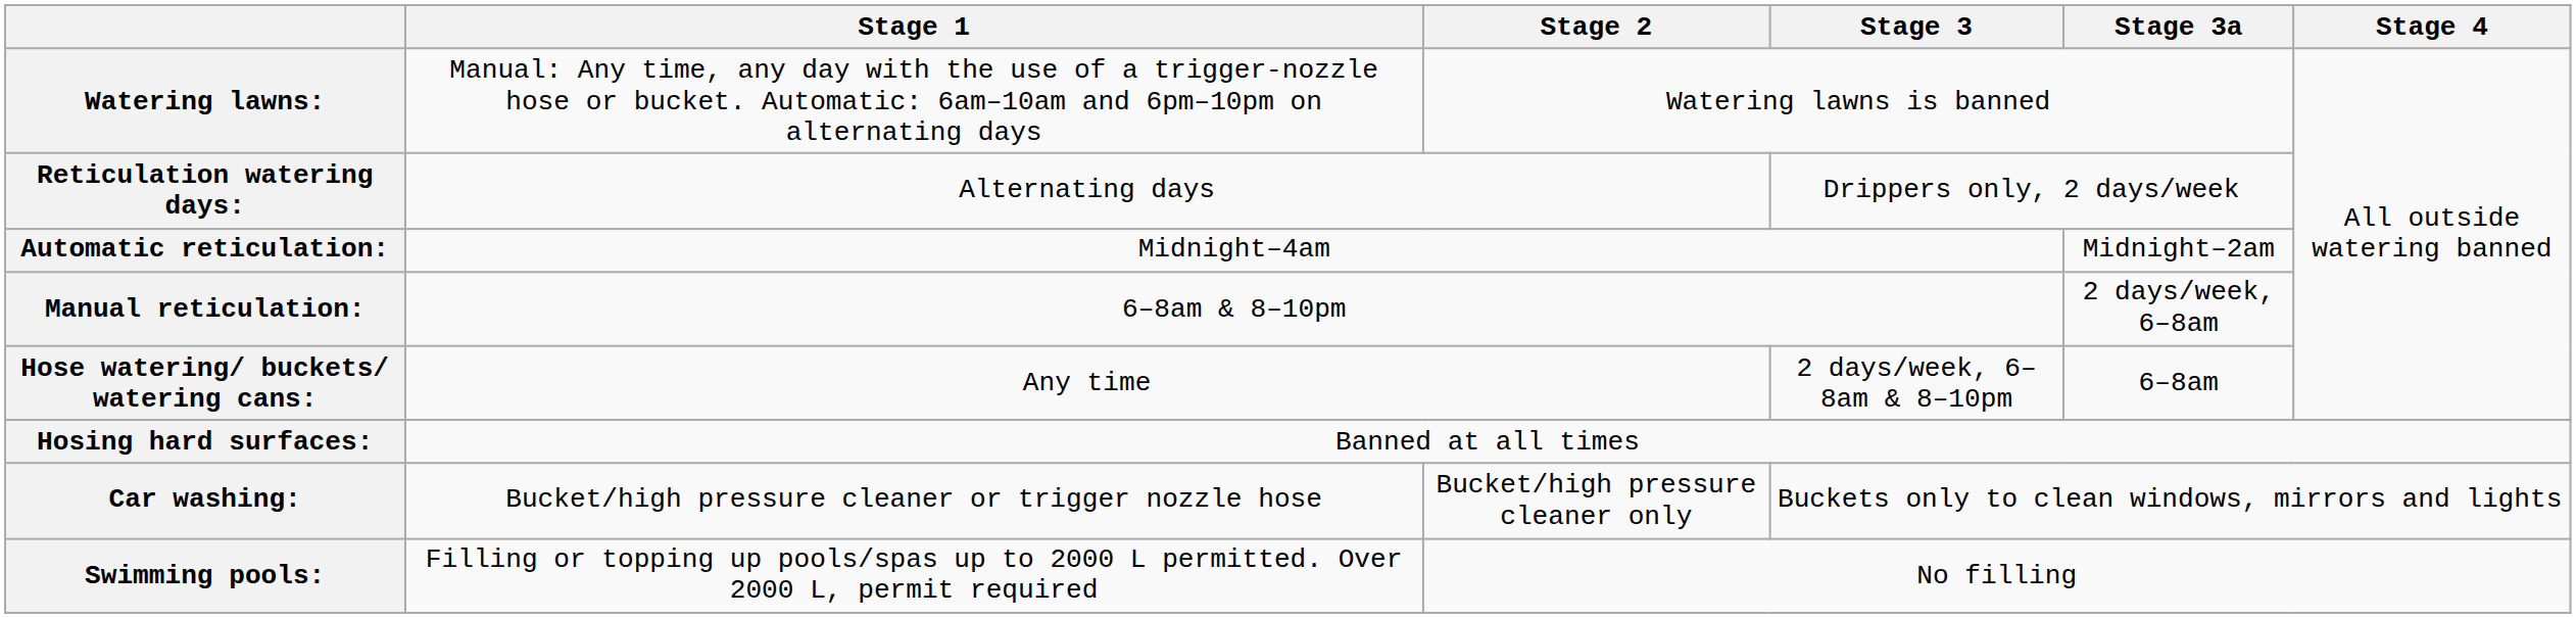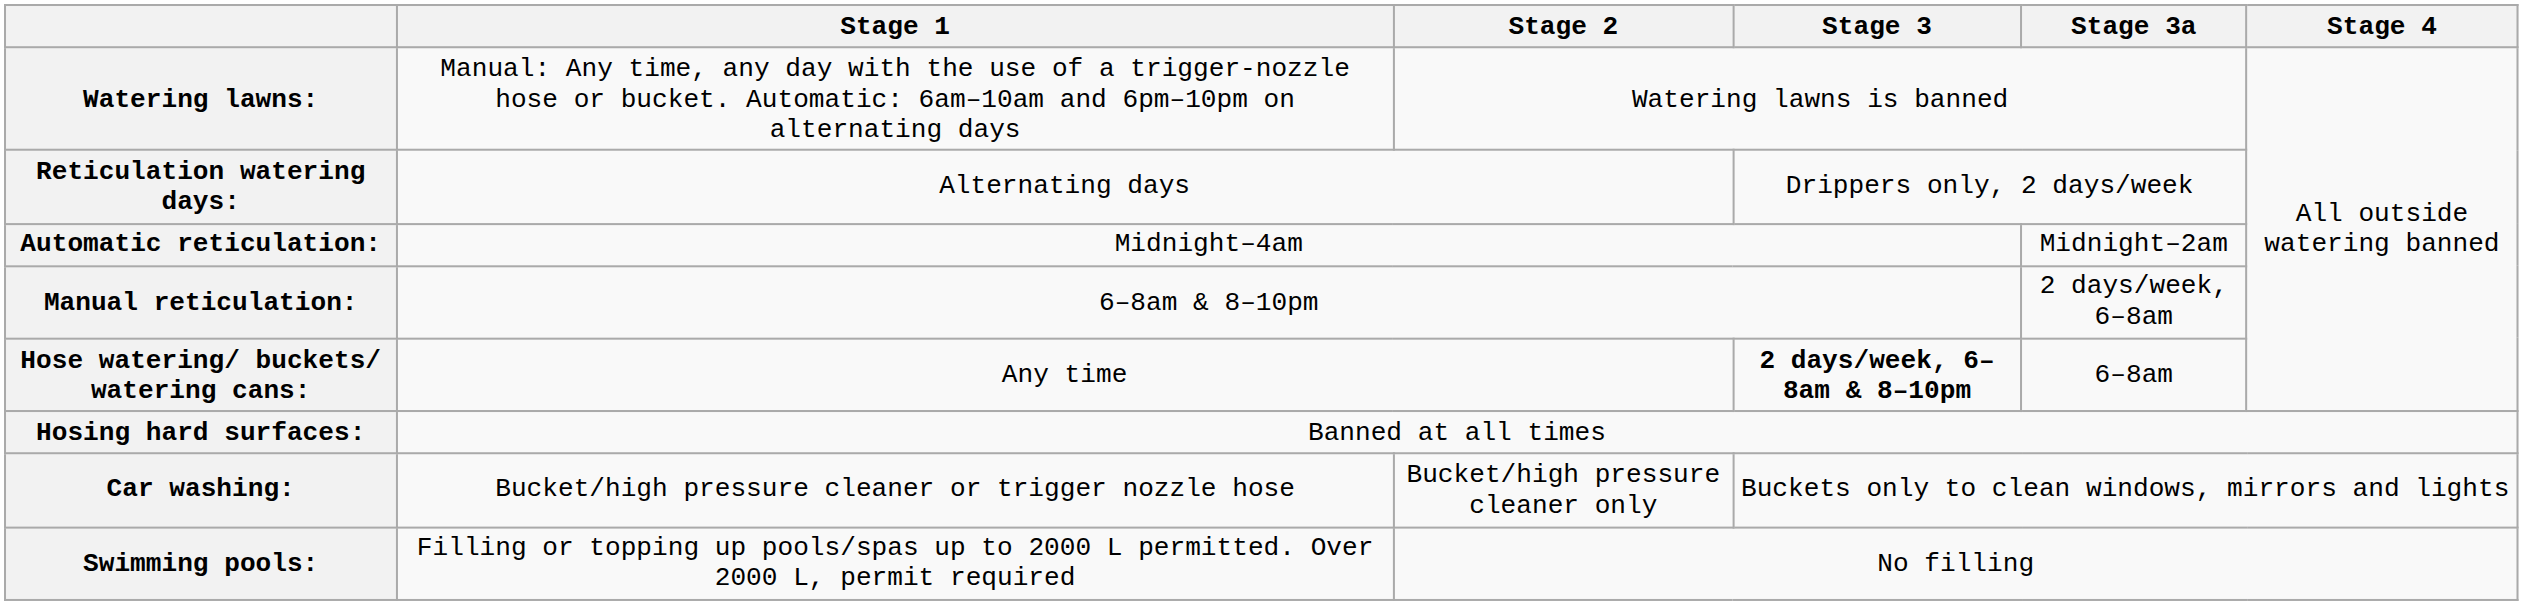Hose watering/ buckets/ watering cans: | Stage 3: normal -> bold
